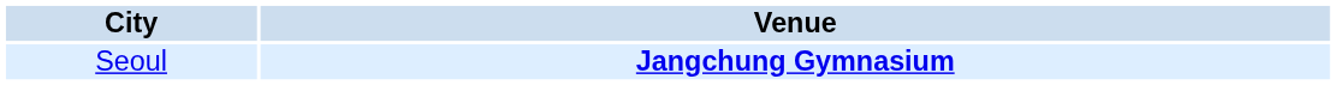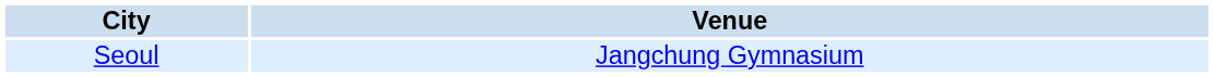Seoul | Venue: bold -> normal
